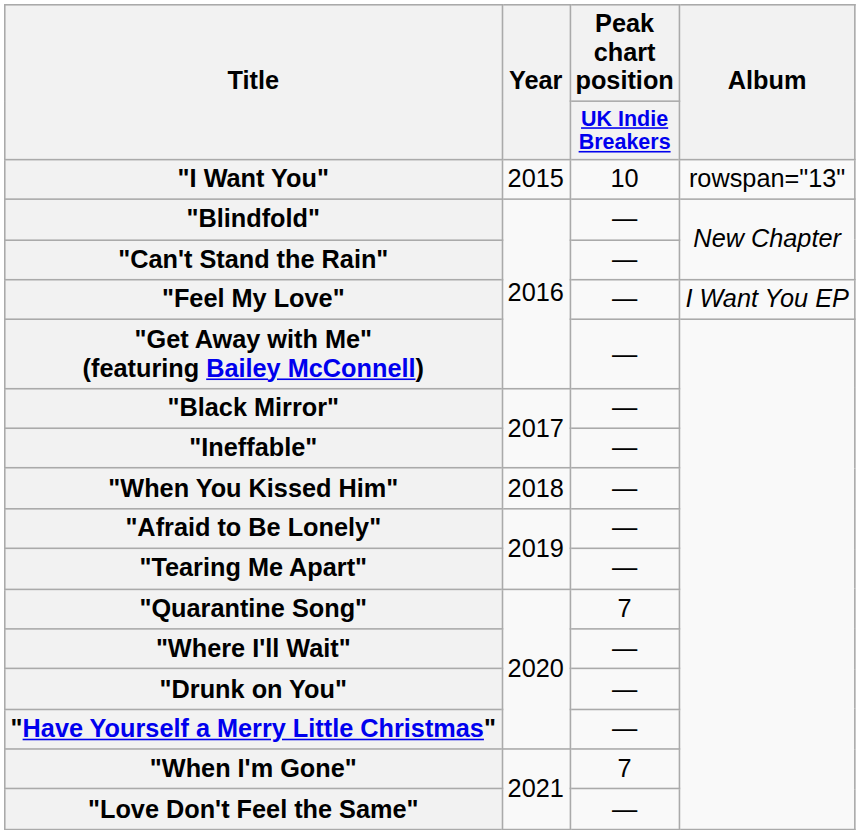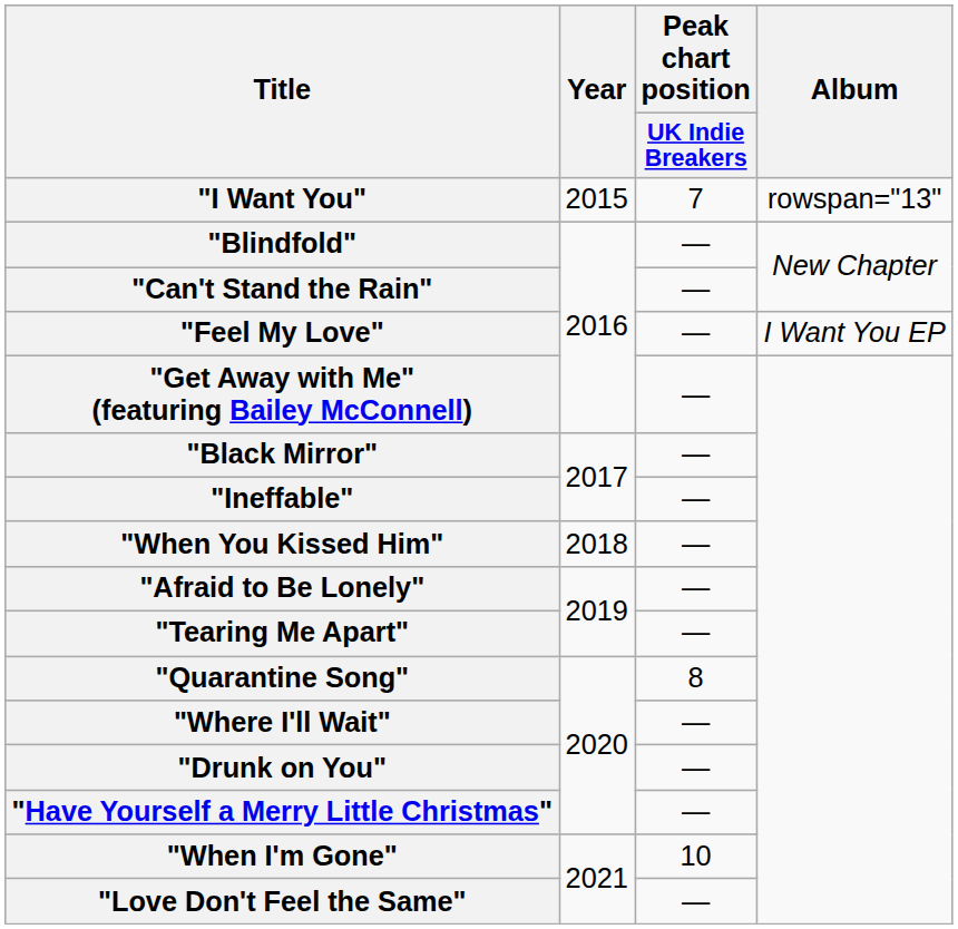"I Want You" | Peak chart position / UK Indie Breakers: 10 -> 7
"Quarantine Song" | Peak chart position / UK Indie Breakers: 7 -> 8
"When I'm Gone" | Peak chart position / UK Indie Breakers: 7 -> 10
